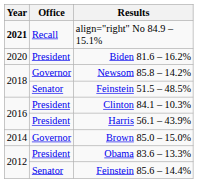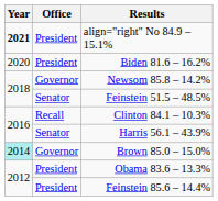align="right" No 84.9 – 15.1% | Office: Recall -> President
Clinton 84.1 – 10.3% | Office: President -> Recall
Harris 56.1 – 43.9% | Office: President -> Senator
Brown 85.0 – 15.0% | Year: no background -> paleturquoise background
Feinstein 85.6 – 14.4% | Office: Senator -> President
